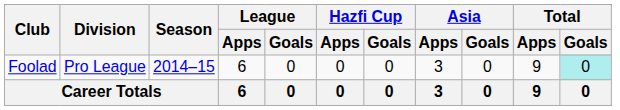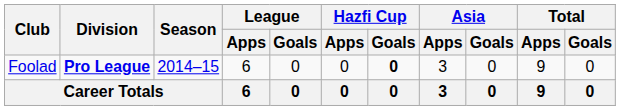Foolad | Division: normal -> bold
Foolad | Hazfi Cup / Goals: normal -> bold
Foolad | Total / Goals: paleturquoise background -> no background
